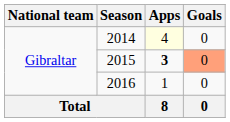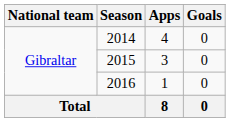2014 | Apps: lightyellow background -> no background
2015 | Apps: bold -> normal
2015 | Goals: lightsalmon background -> no background
